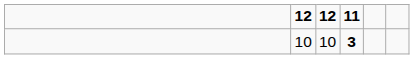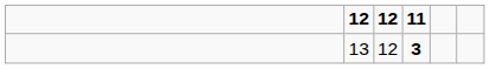row 2 | column 2: 10 -> 13
row 2 | column 3: 10 -> 12
